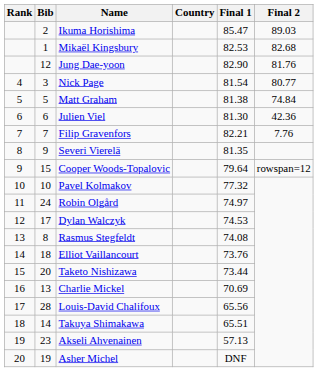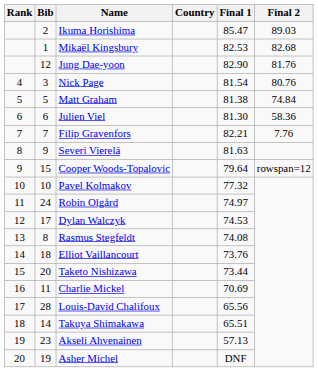Nick Page | Final 2: 80.77 -> 80.76
Julien Viel | Final 2: 42.36 -> 58.36
Severi Vierelä | Final 1: 81.35 -> 81.63
Charlie Mickel | Bib: 13 -> 11
